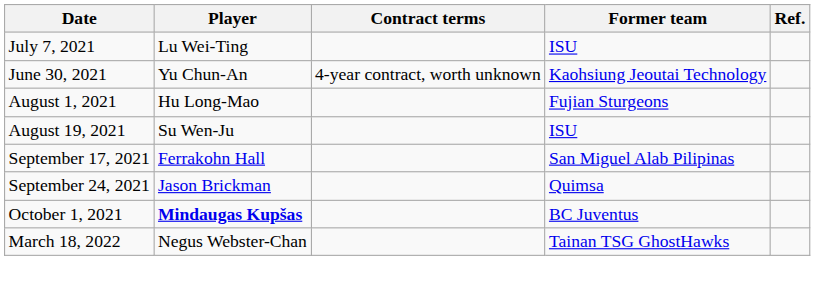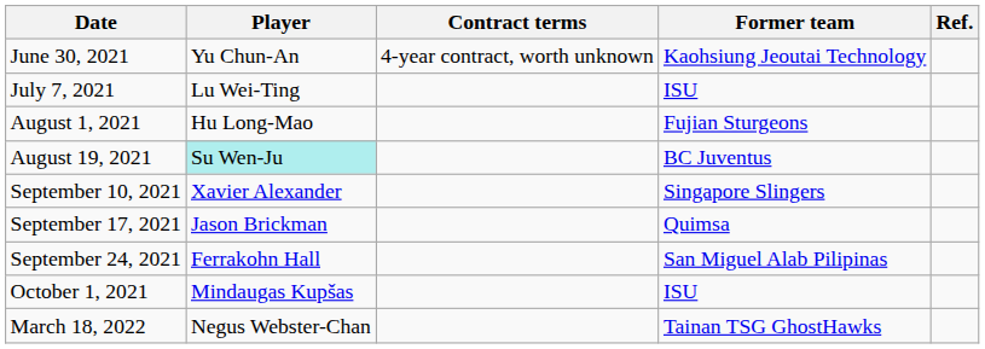rows swapped: June 30, 2021 <-> July 7, 2021
August 19, 2021 | Player: no background -> paleturquoise background
August 19, 2021 | Former team: ISU -> BC Juventus
+ row: September 10, 2021 | Xavier Alexander | Singapore Slingers
September 17, 2021 | Player: Ferrakohn Hall -> Jason Brickman
September 17, 2021 | Former team: San Miguel Alab Pilipinas -> Quimsa
September 24, 2021 | Player: Jason Brickman -> Ferrakohn Hall
September 24, 2021 | Former team: Quimsa -> San Miguel Alab Pilipinas
October 1, 2021 | Player: bold -> normal
October 1, 2021 | Former team: BC Juventus -> ISU
